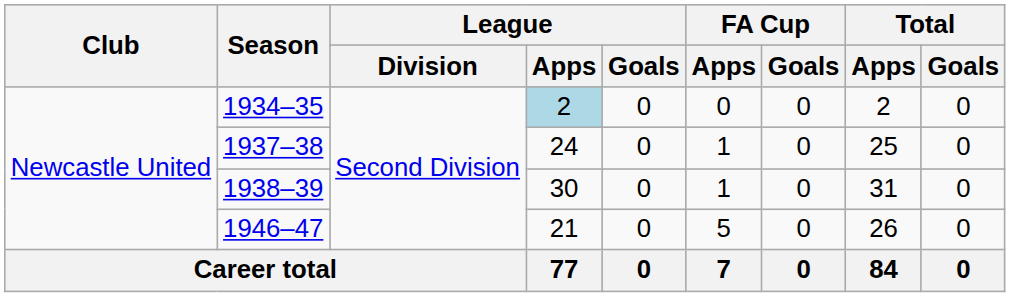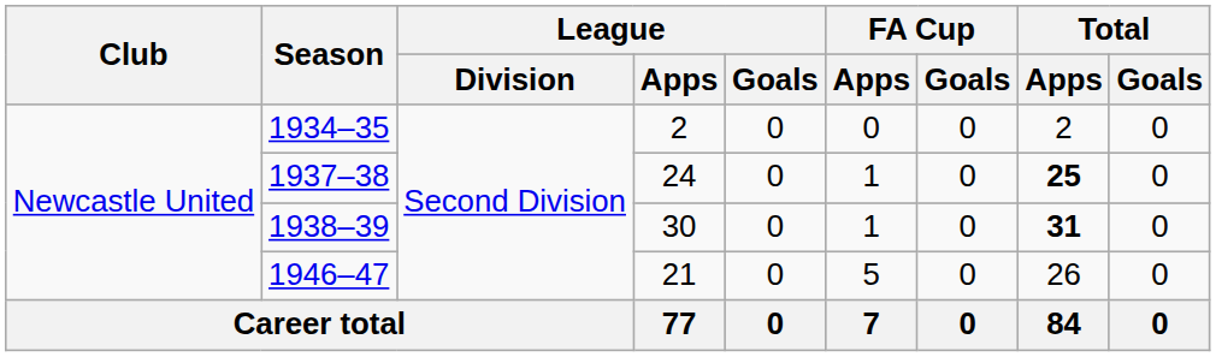1934–35 | League / Apps: lightblue background -> no background
1937–38 | Total / Apps: normal -> bold
1938–39 | Total / Apps: normal -> bold
